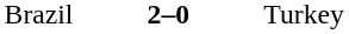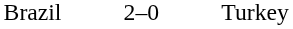Brazil | column 2: bold -> normal
